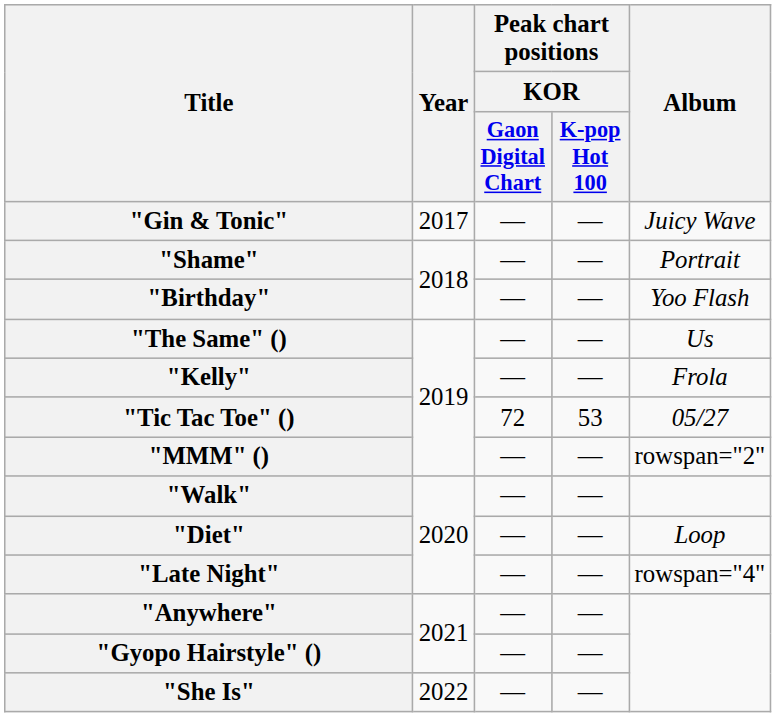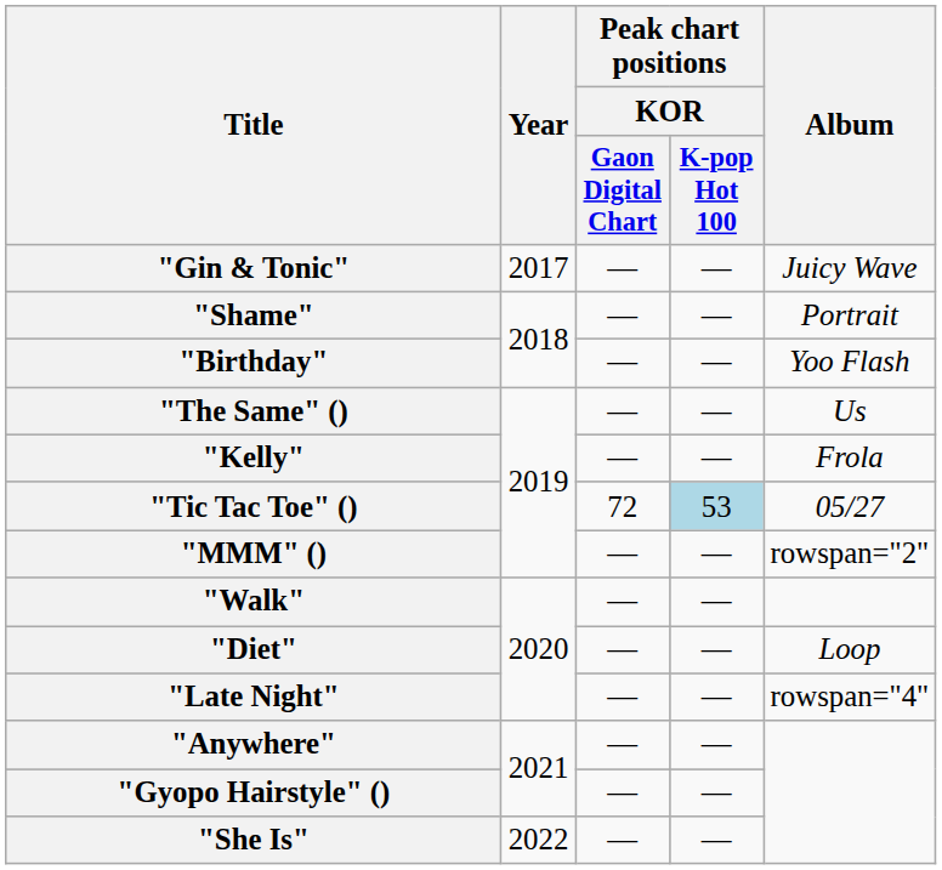"Tic Tac Toe" () | Peak chart positions / KOR / K-pop Hot 100: no background -> lightblue background
